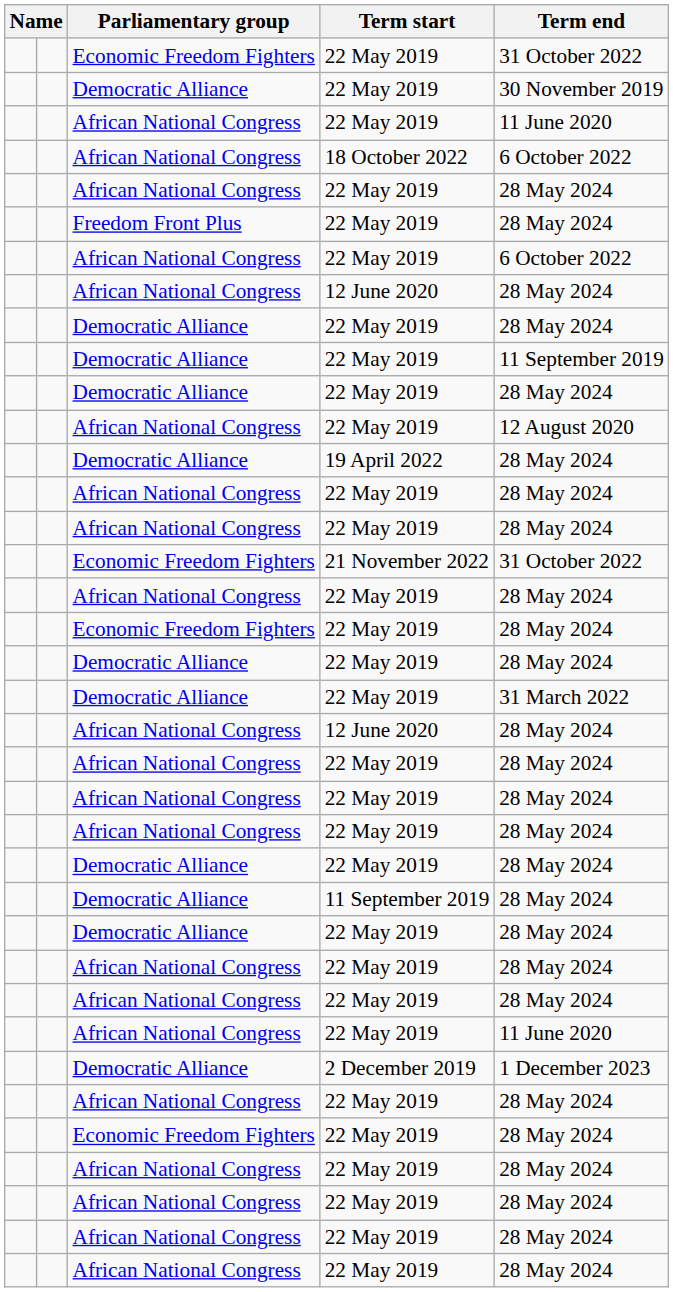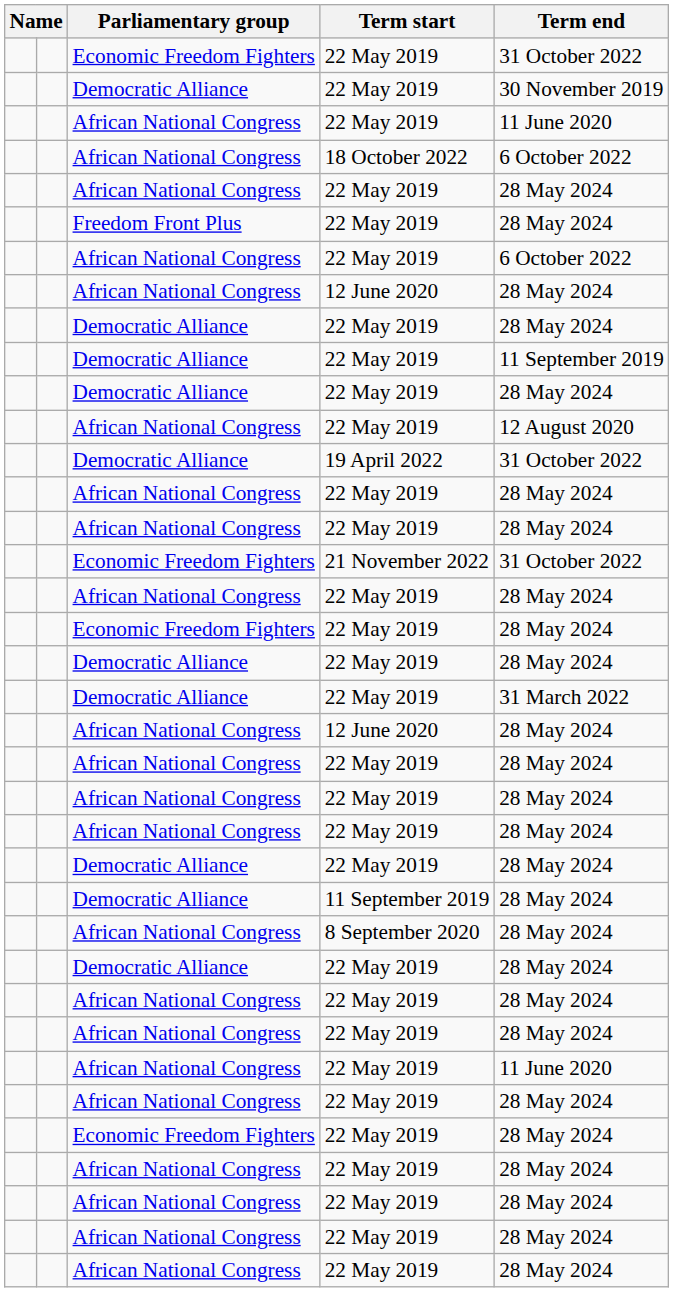19 April 2022 | Term end: 28 May 2024 -> 31 October 2022
+ row: African National Congress | 8 September 2020 | 28 May 2024
- row: Democratic Alliance | 2 December 2019 | 1 December 2023
